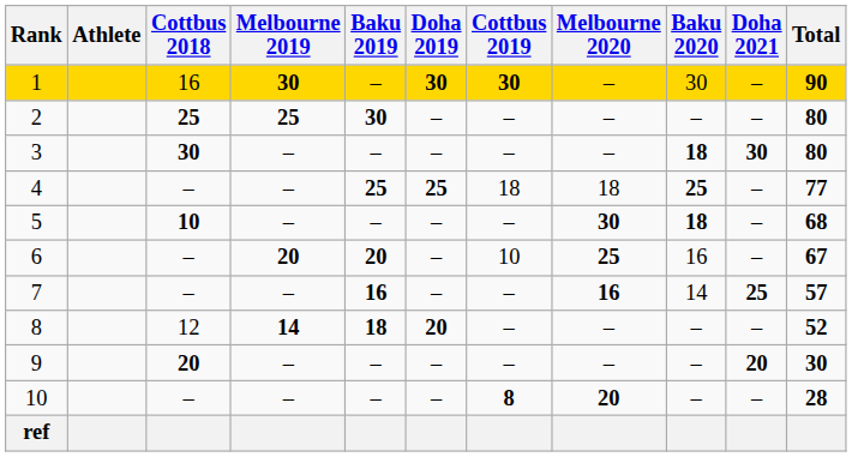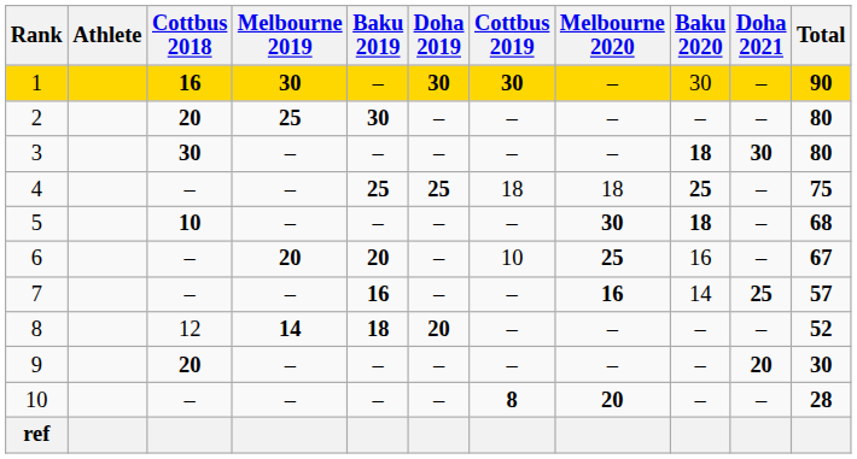1 | Cottbus 2018: normal -> bold
2 | Cottbus 2018: 25 -> 20
4 | Total: 77 -> 75
